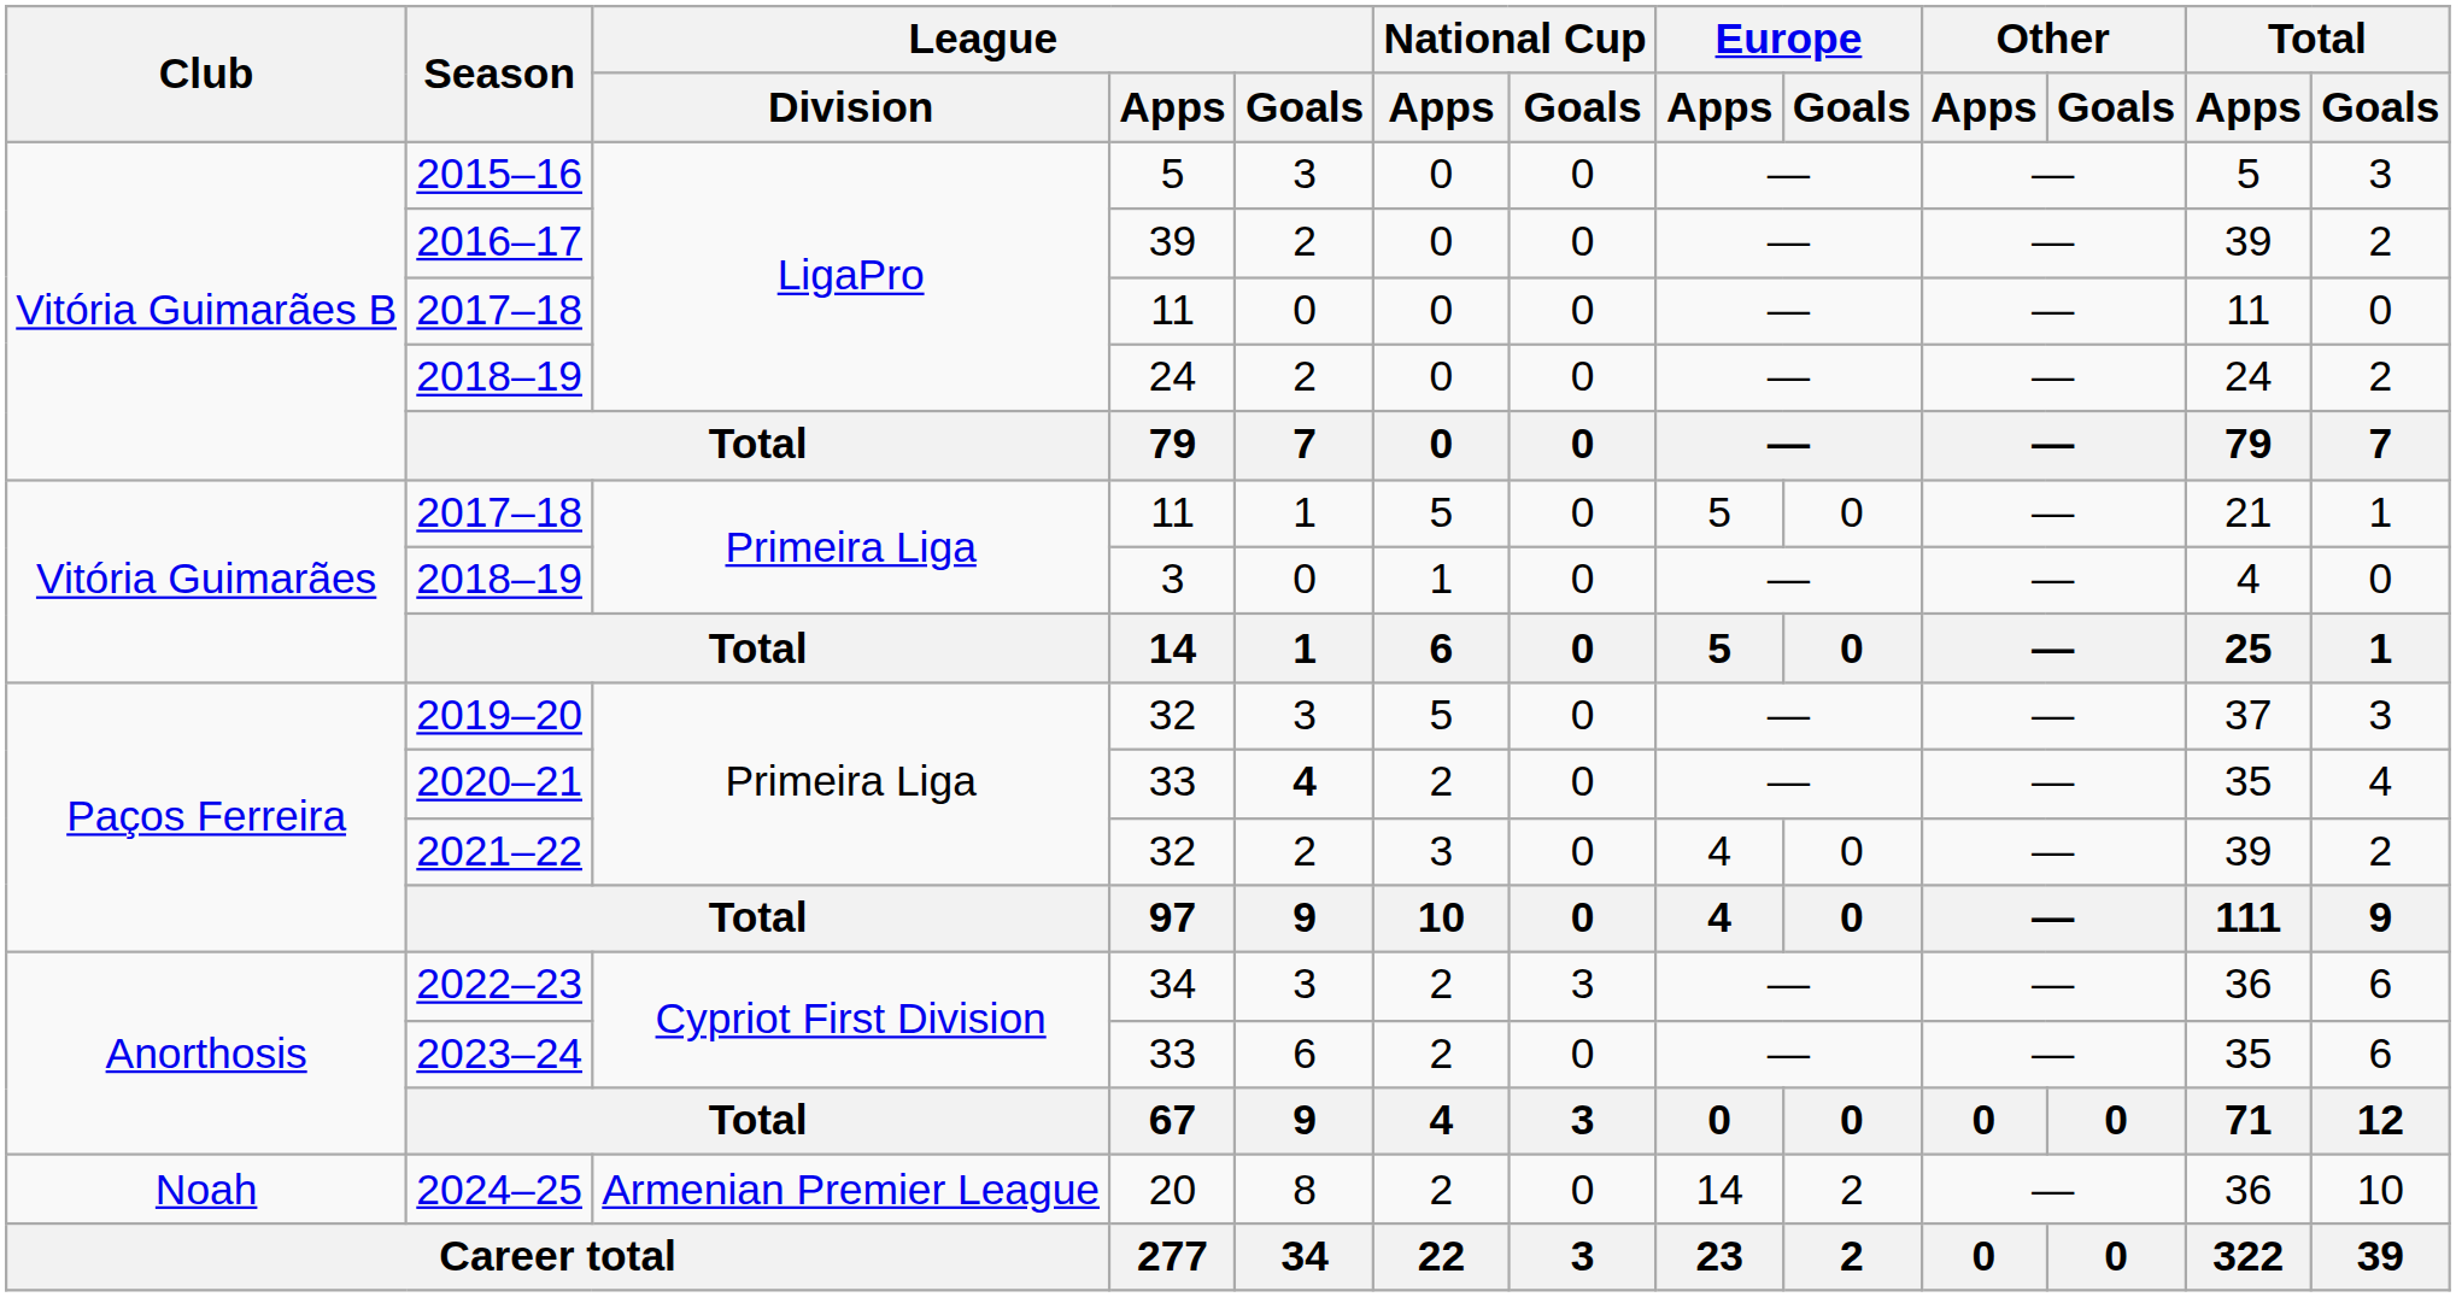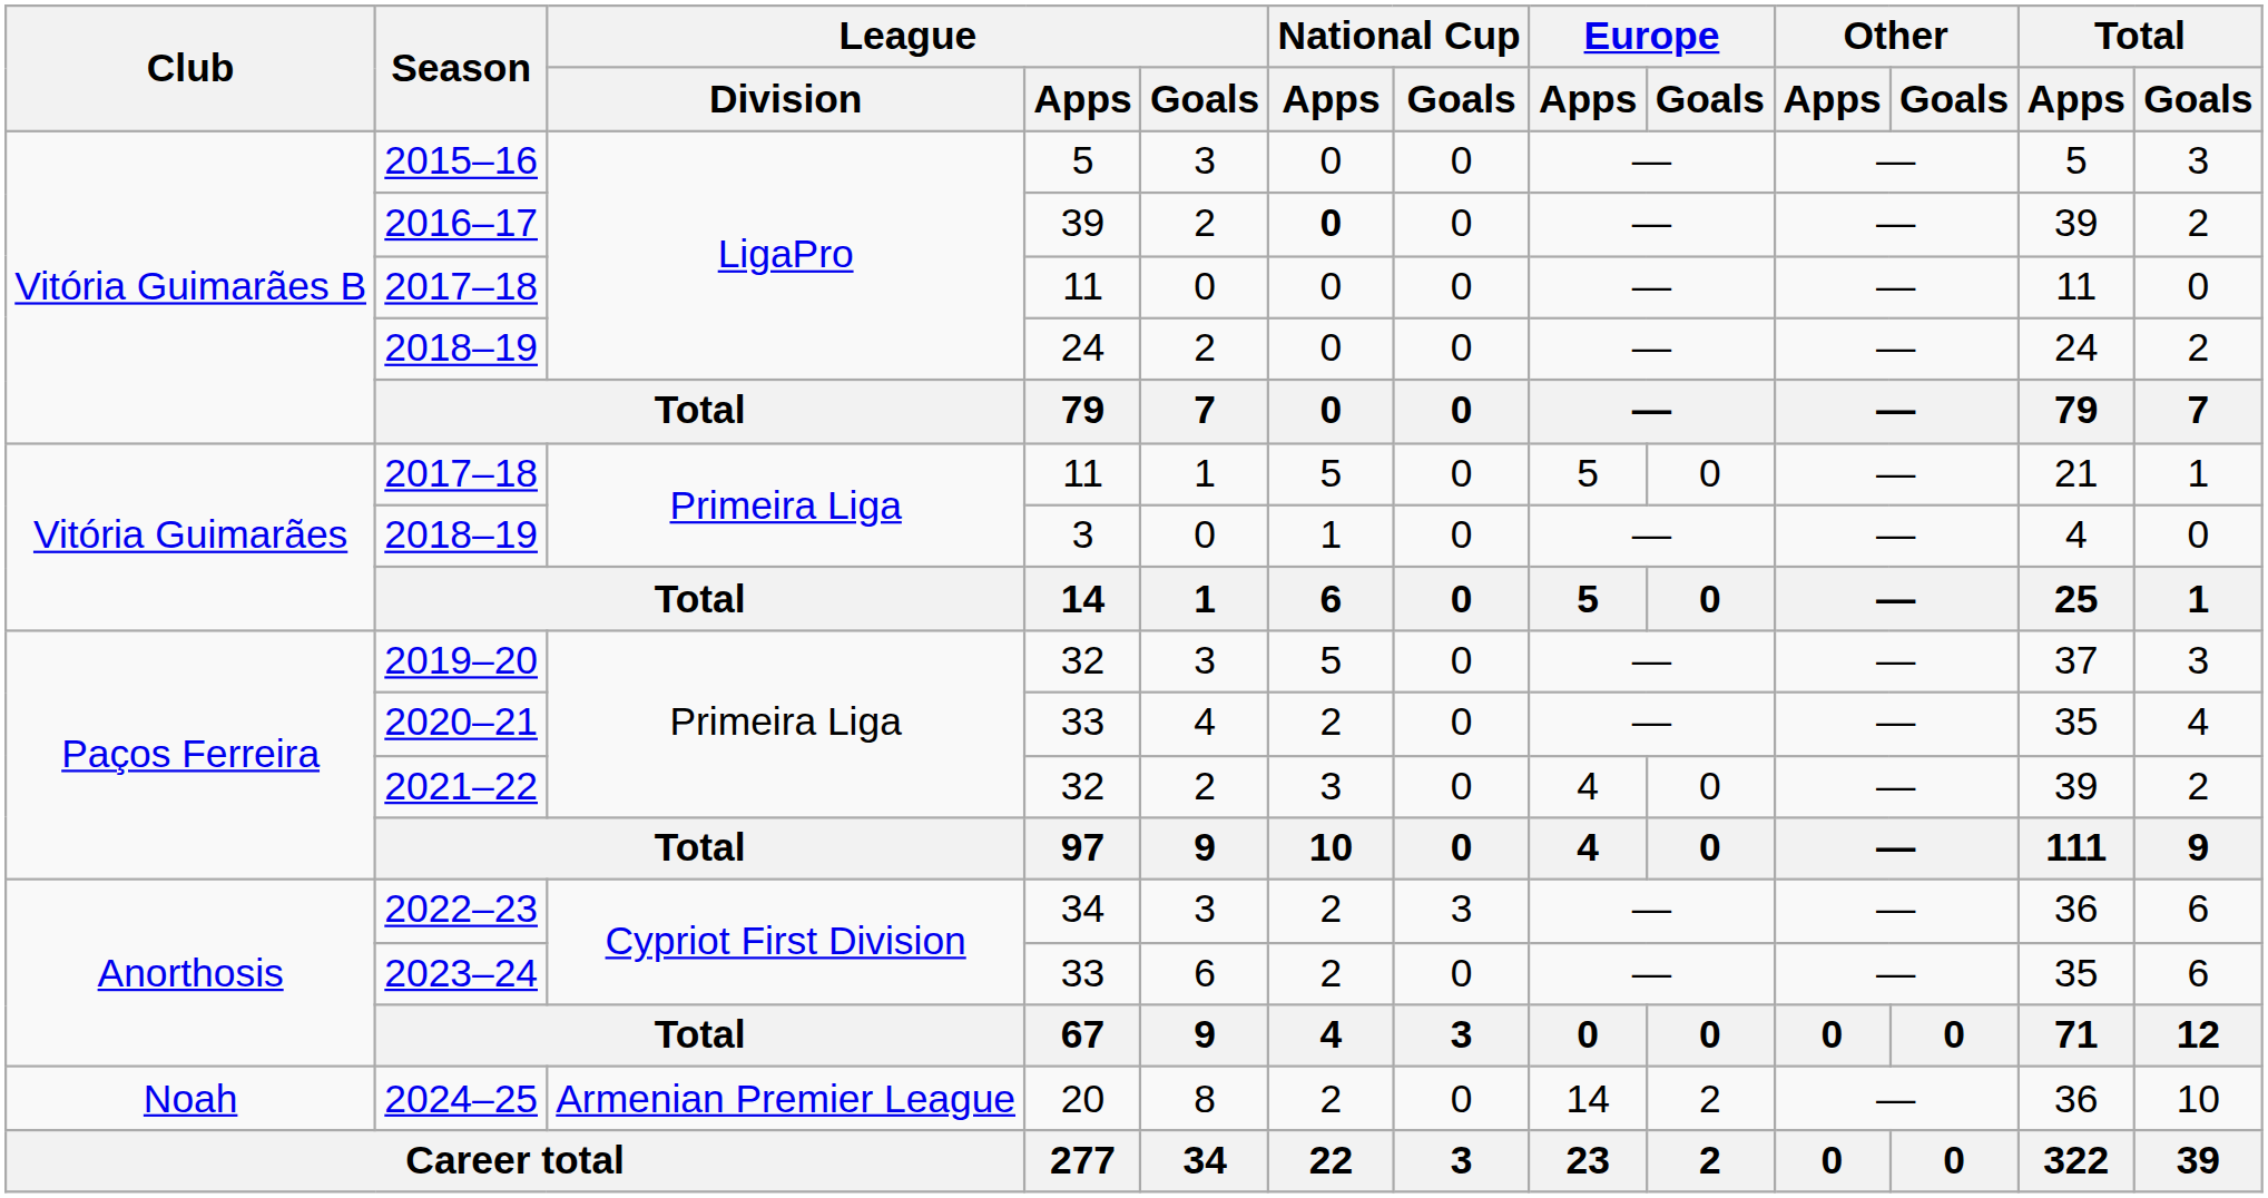2016–17 | National Cup / Apps: normal -> bold
2020–21 | League / Goals: bold -> normal
